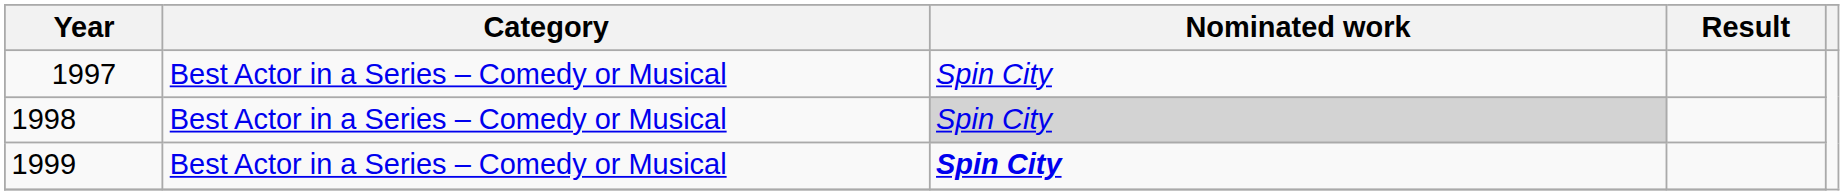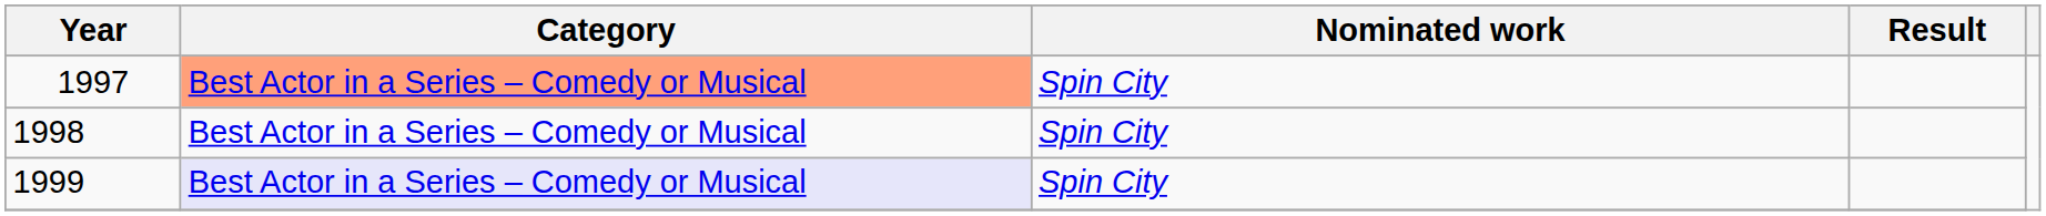1997 | Category: no background -> lightsalmon background
1998 | Nominated work: lightgrey background -> no background
1999 | Category: no background -> lavender background
1999 | Nominated work: bold -> normal
